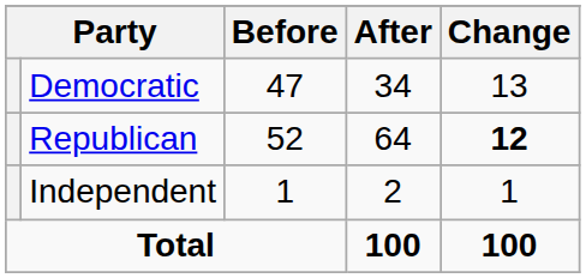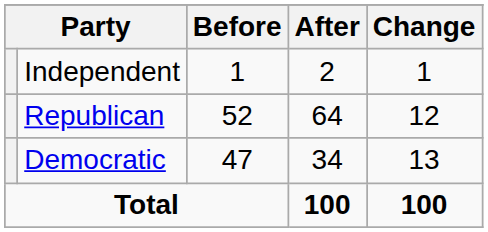rows swapped: Democratic <-> Independent
Republican | Change: bold -> normal
